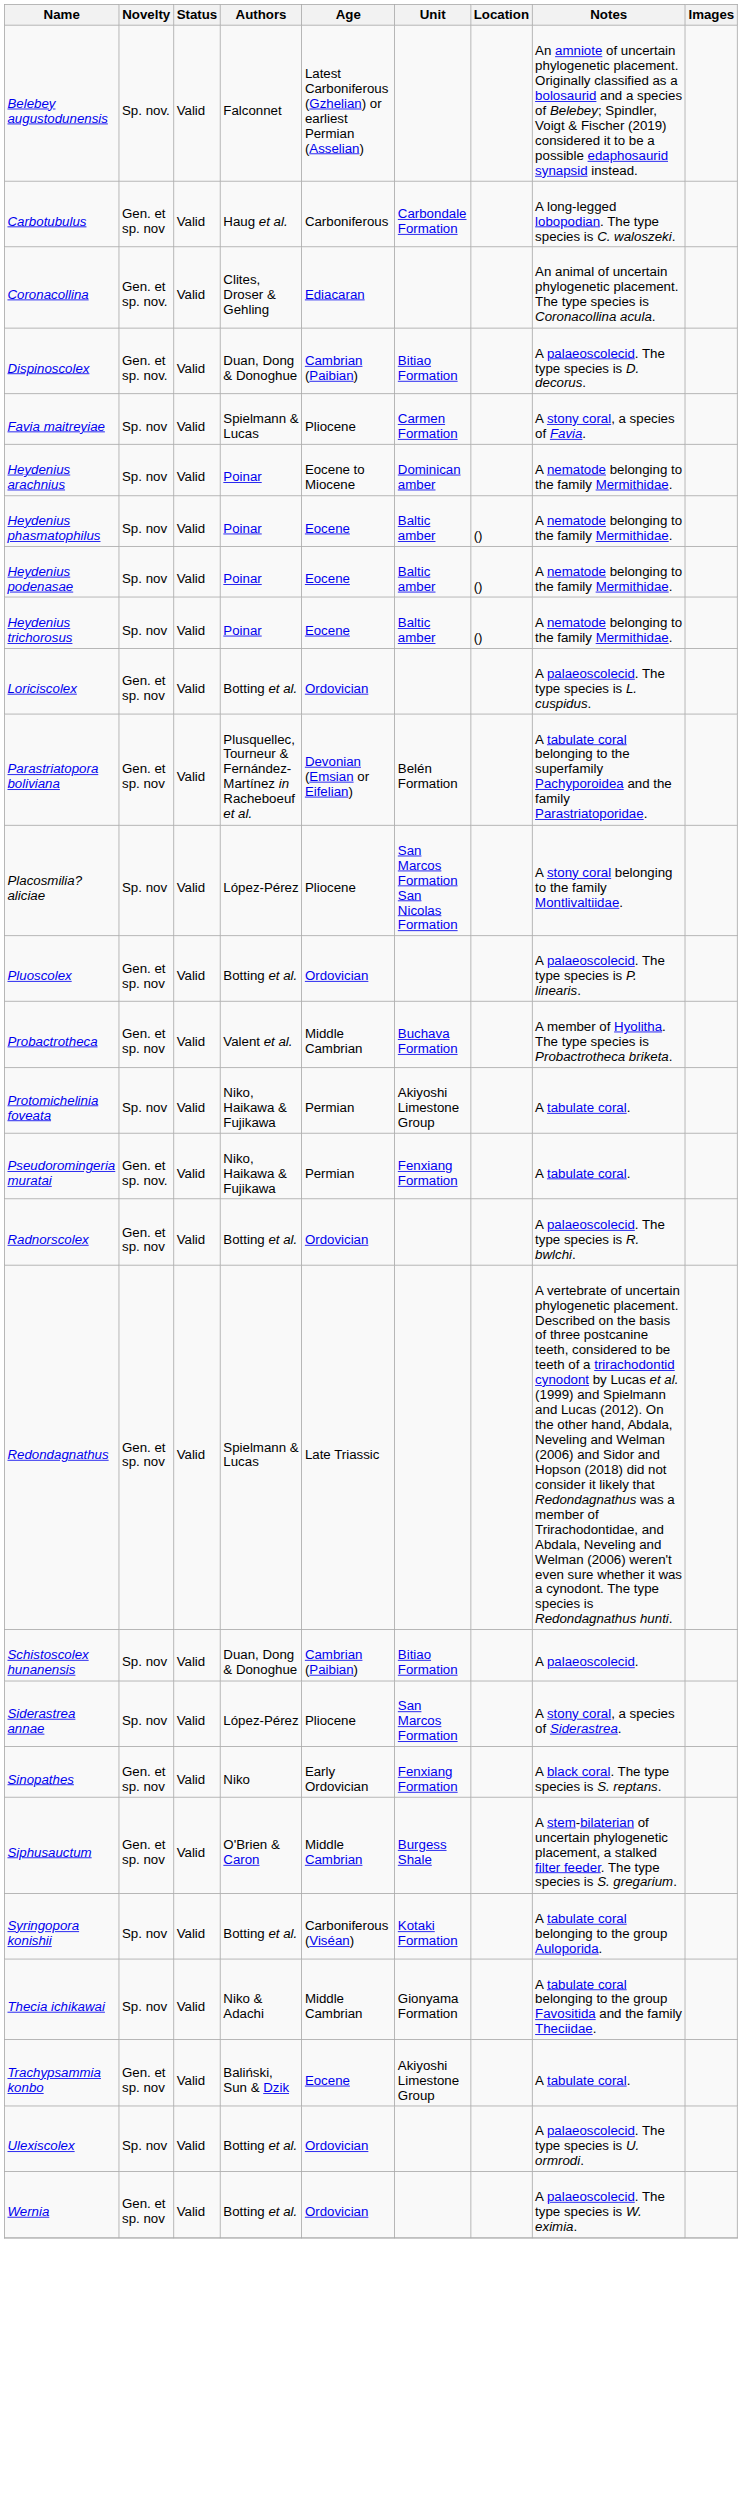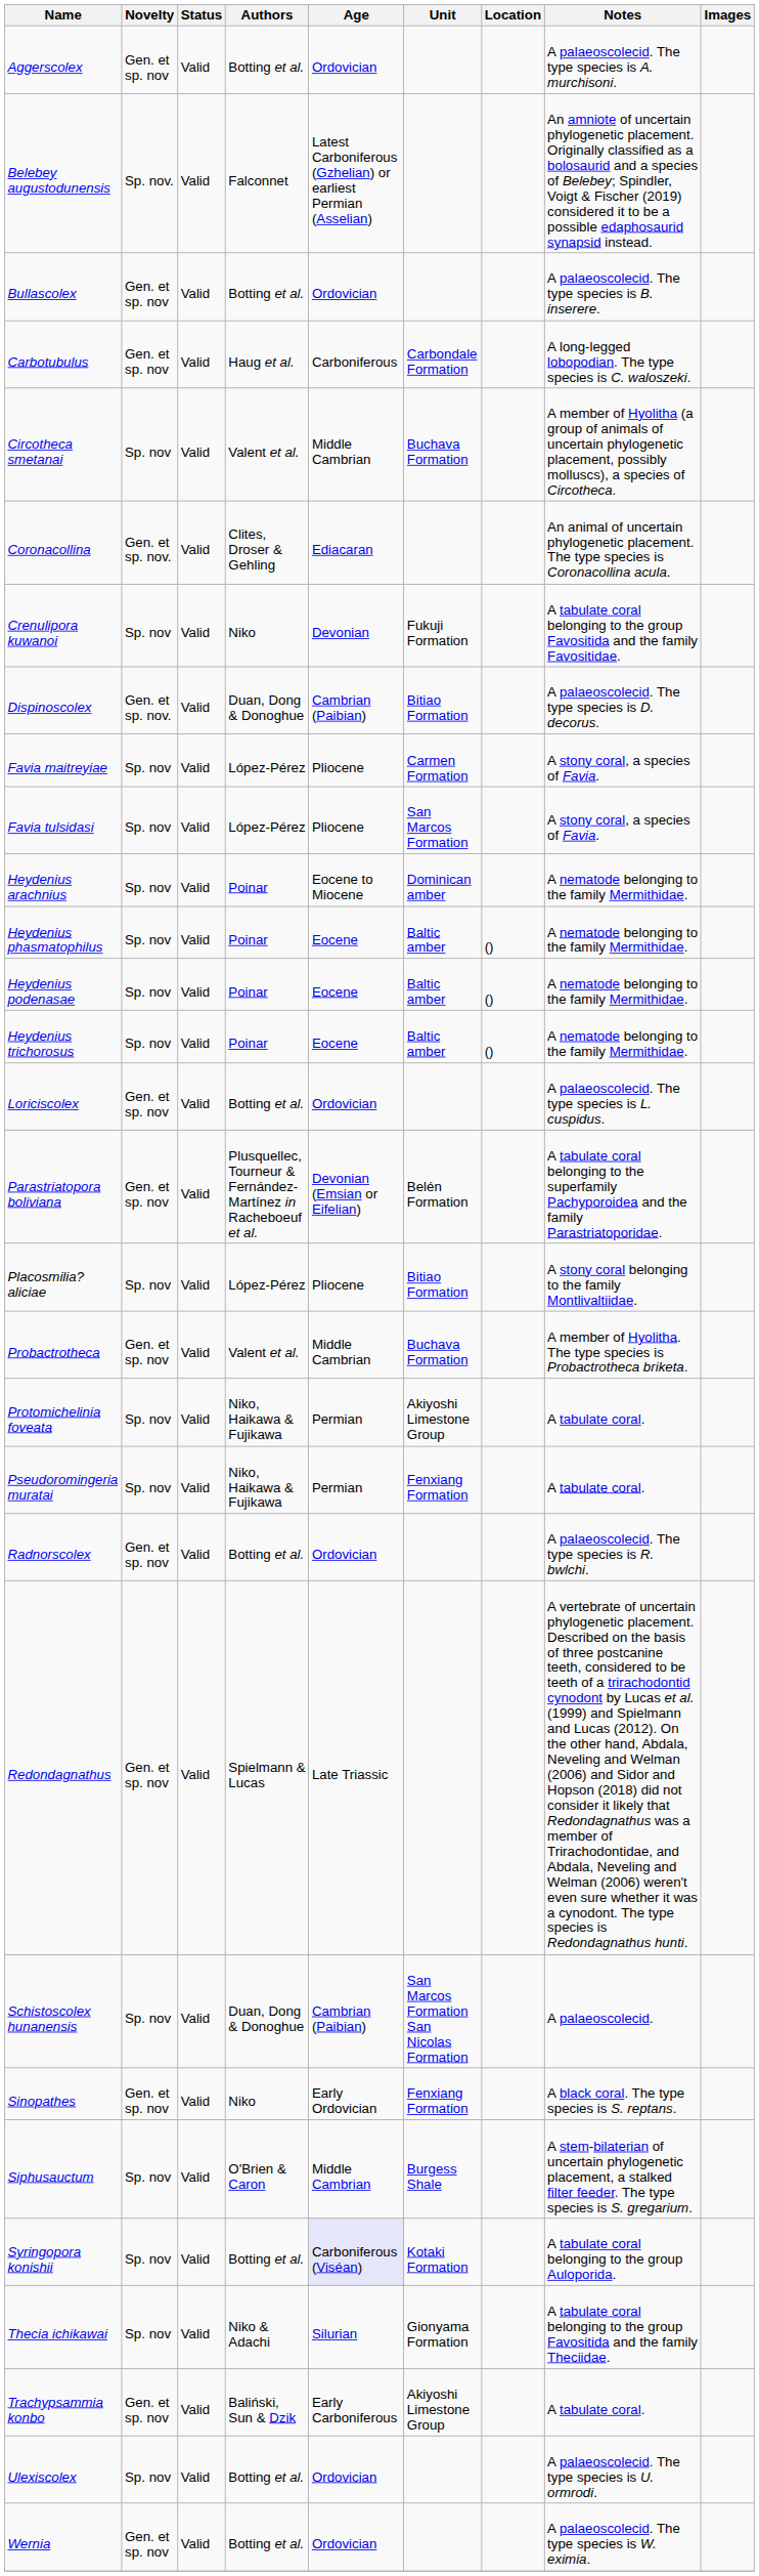+ row: Aggerscolex | Gen. et sp. nov | Valid | Botting et al. | Ordovician | A palaeoscolecid. The type species is A. murchisoni.
+ row: Bullascolex | Gen. et sp. nov | Valid | Botting et al. | Ordovician | A palaeoscolecid. The type species is B. inserere.
+ row: Circotheca smetanai | Sp. nov | Valid | Valent et al. | Middle Cambrian | Buchava Formation | A member of Hyolitha (a group of animals of uncertain phylogenetic placement, possibly molluscs), a species of Circotheca.
+ row: Crenulipora kuwanoi | Sp. nov | Valid | Niko | Devonian | Fukuji Formation | A tabulate coral belonging to the group Favositida and the family Favositidae.
Favia maitreyiae | Authors: Spielmann & Lucas -> López-Pérez
+ row: Favia tulsidasi | Sp. nov | Valid | López-Pérez | Pliocene | San Marcos Formation | A stony coral, a species of Favia.
Placosmilia? aliciae | Unit: San Marcos Formation San Nicolas Formation -> Bitiao Formation
- row: Pluoscolex | Gen. et sp. nov | Valid | Botting et al. | Ordovician | A palaeoscolecid. The type species is P. linearis.
Pseudoromingeria muratai | Novelty: Gen. et sp. nov. -> Sp. nov
Schistoscolex hunanensis | Unit: Bitiao Formation -> San Marcos Formation San Nicolas Formation
- row: Siderastrea annae | Sp. nov | Valid | López-Pérez | Pliocene | San Marcos Formation | A stony coral, a species of Siderastrea.
Siphusauctum | Novelty: Gen. et sp. nov -> Sp. nov
Syringopora konishii | Age: no background -> lavender background
Thecia ichikawai | Age: Middle Cambrian -> Silurian
Trachypsammia konbo | Age: Eocene -> Early Carboniferous
